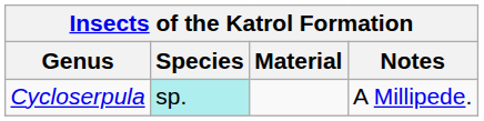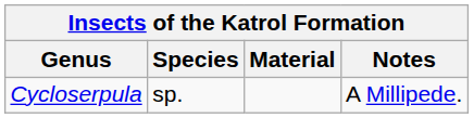Cycloserpula | Species: paleturquoise background -> no background
